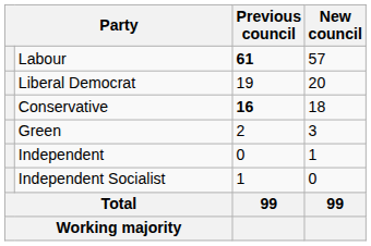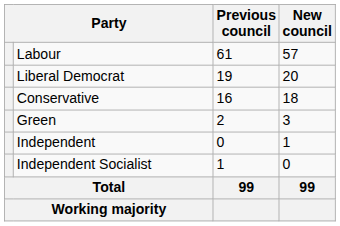Labour | Previous council: bold -> normal
Conservative | Previous council: bold -> normal
